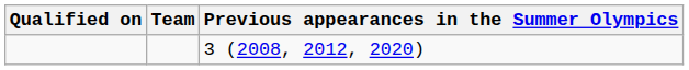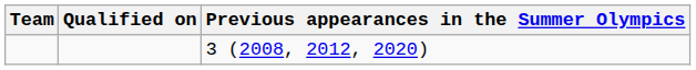columns swapped: Team <-> Qualified on
